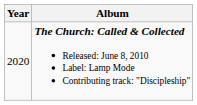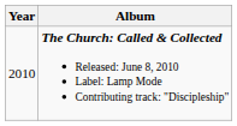row 2 | Year: 2020 -> 2010
